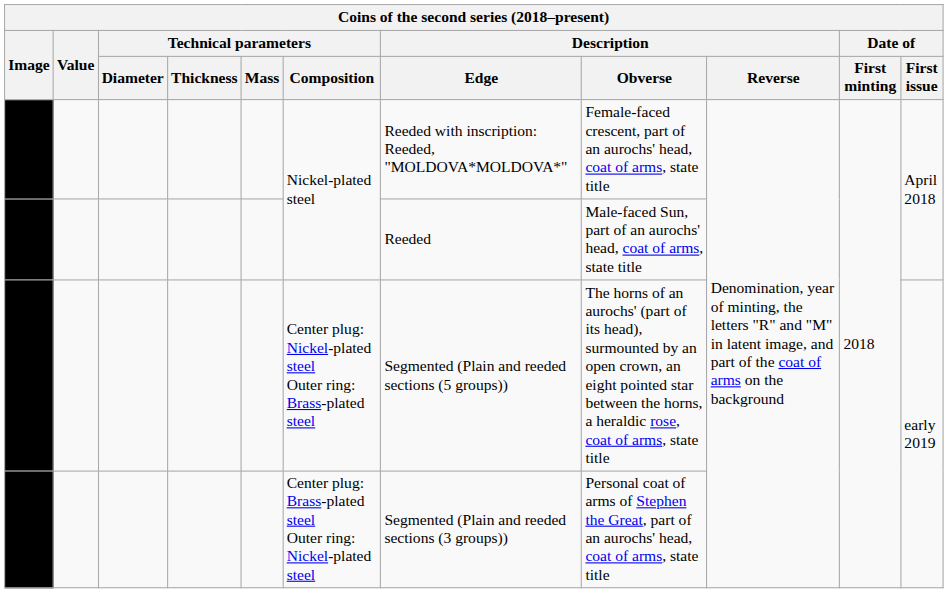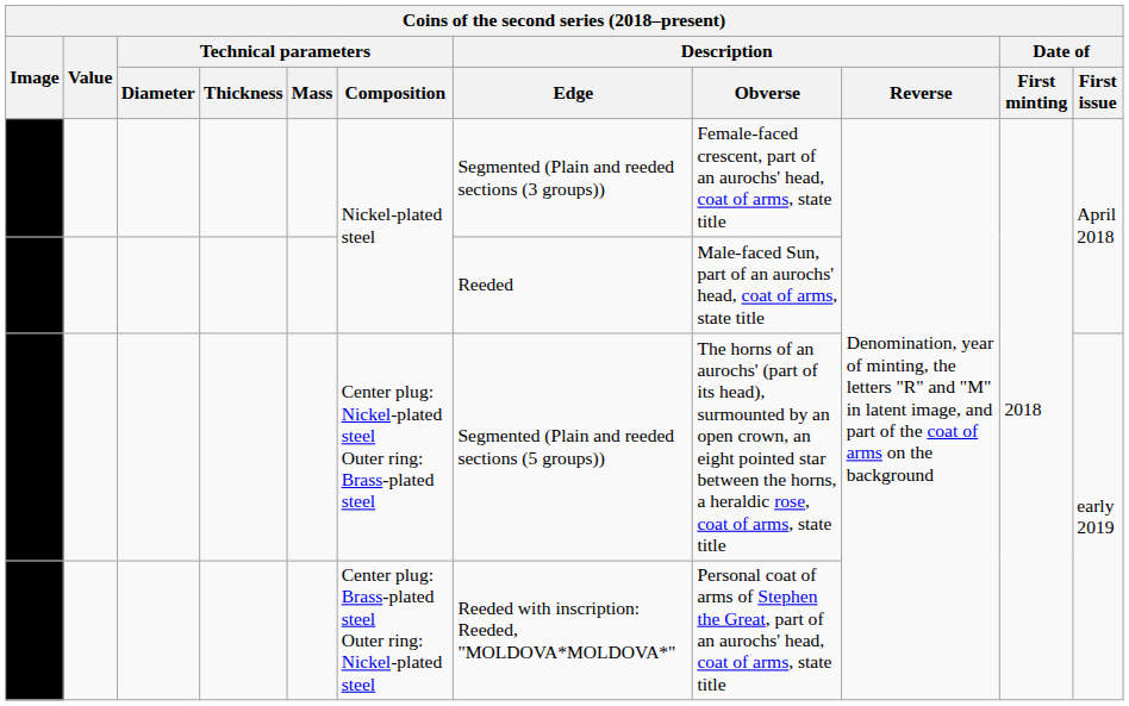row 4 | Description / Edge: Reeded with inscription: Reeded, "MOLDOVA*MOLDOVA*" -> Segmented (Plain and reeded sections (3 groups))
row 7 | Description / Edge: Segmented (Plain and reeded sections (3 groups)) -> Reeded with inscription: Reeded, "MOLDOVA*MOLDOVA*"
